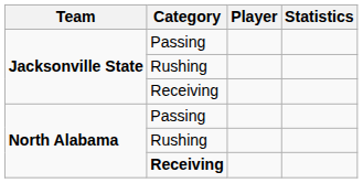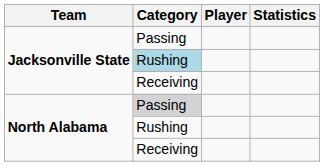Jacksonville State / Rushing | Category: no background -> lightblue background
North Alabama / Passing | Category: no background -> lightgrey background
North Alabama / Receiving | Category: bold -> normal
